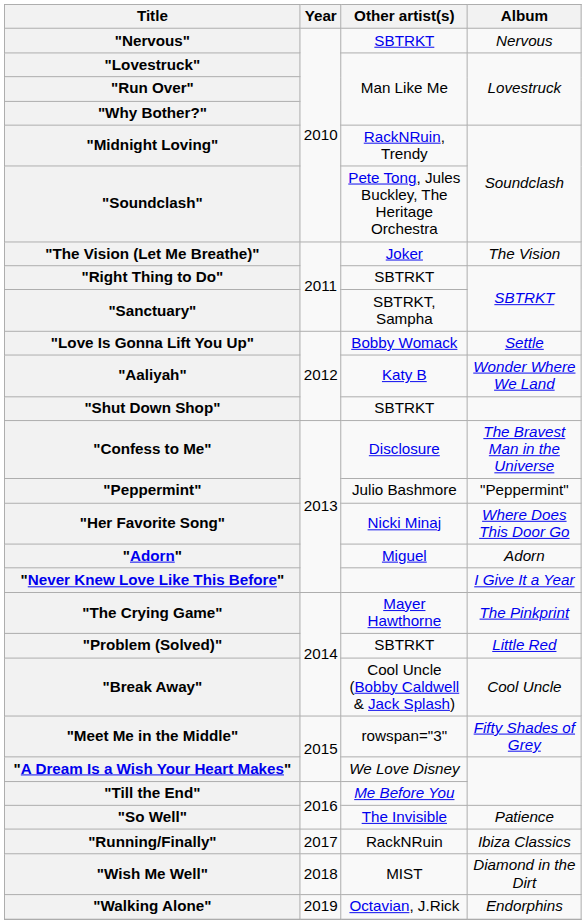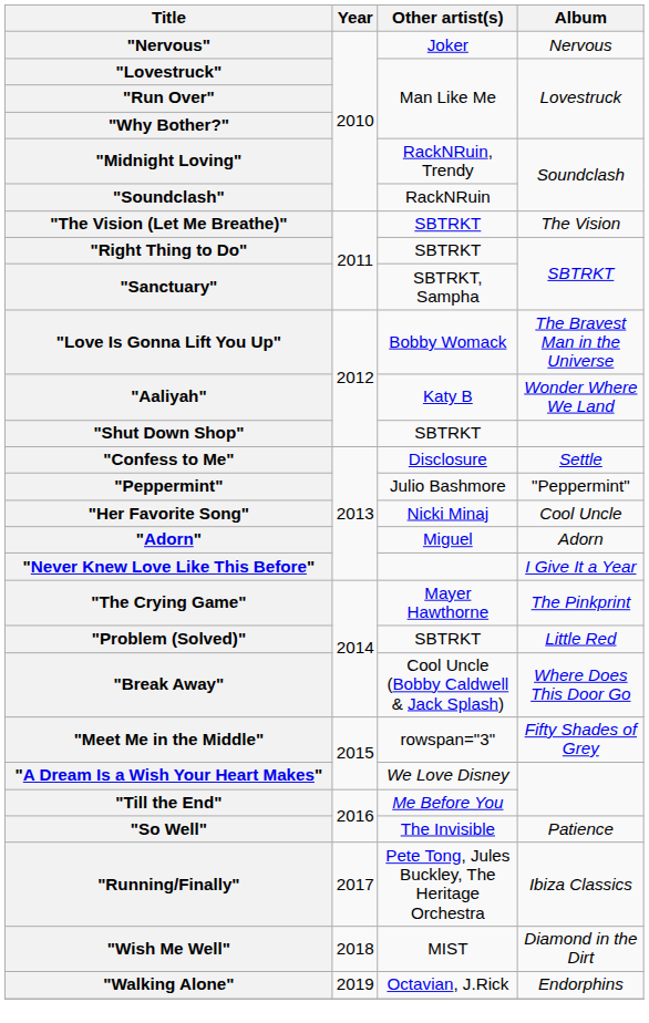"Nervous" | Other artist(s): SBTRKT -> Joker
"Soundclash" | Other artist(s): Pete Tong, Jules Buckley, The Heritage Orchestra -> RackNRuin
"The Vision (Let Me Breathe)" | Other artist(s): Joker -> SBTRKT
"Love Is Gonna Lift You Up" | Album: Settle -> The Bravest Man in the Universe
"Confess to Me" | Album: The Bravest Man in the Universe -> Settle
"Her Favorite Song" | Album: Where Does This Door Go -> Cool Uncle
"Break Away" | Album: Cool Uncle -> Where Does This Door Go
"Running/Finally" | Other artist(s): RackNRuin -> Pete Tong, Jules Buckley, The Heritage Orchestra
